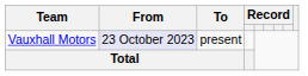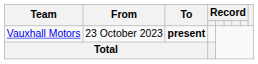Vauxhall Motors | From: lavender background -> no background
Vauxhall Motors | To: normal -> bold
